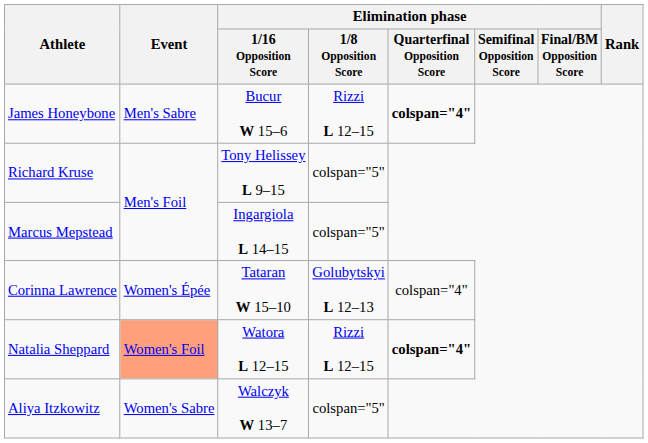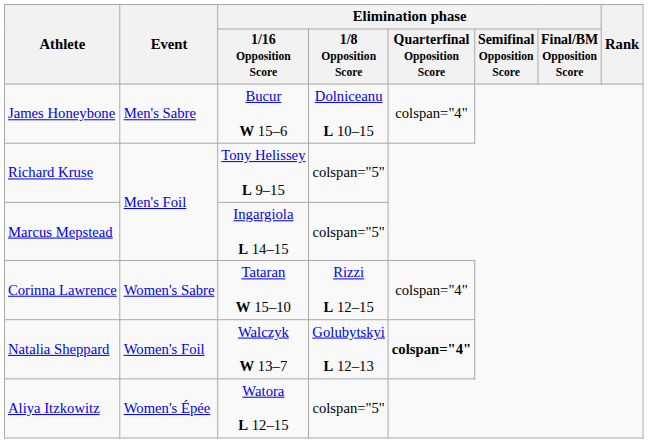James Honeybone | Elimination phase / 1/8 Opposition Score: Rizzi L 12–15 -> Dolniceanu L 10–15
James Honeybone | Elimination phase / Quarterfinal Opposition Score: bold -> normal
Corinna Lawrence | Event: Women's Épée -> Women's Sabre
Corinna Lawrence | Elimination phase / 1/8 Opposition Score: Golubytskyi L 12–13 -> Rizzi L 12–15
Natalia Sheppard | Event: lightsalmon background -> no background
Natalia Sheppard | Elimination phase / 1/16 Opposition Score: Watora L 12–15 -> Walczyk W 13–7
Natalia Sheppard | Elimination phase / 1/8 Opposition Score: Rizzi L 12–15 -> Golubytskyi L 12–13
Aliya Itzkowitz | Event: Women's Sabre -> Women's Épée
Aliya Itzkowitz | Elimination phase / 1/16 Opposition Score: Walczyk W 13–7 -> Watora L 12–15
